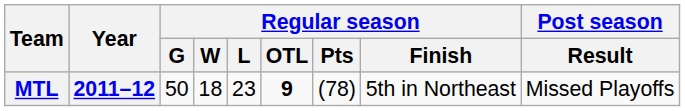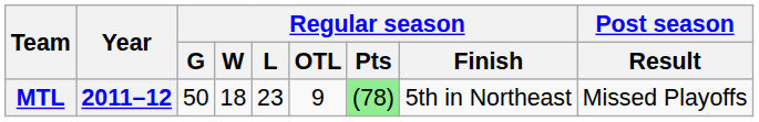MTL | Regular season / OTL: bold -> normal
MTL | Regular season / Pts: no background -> lightgreen background
